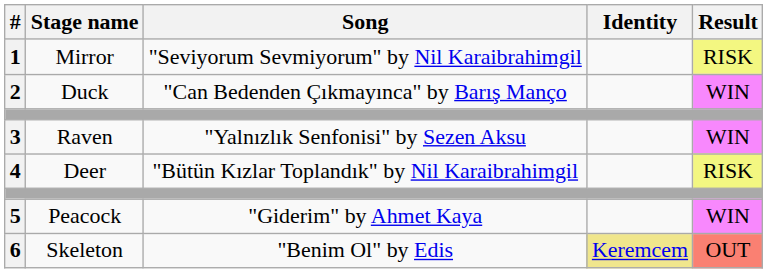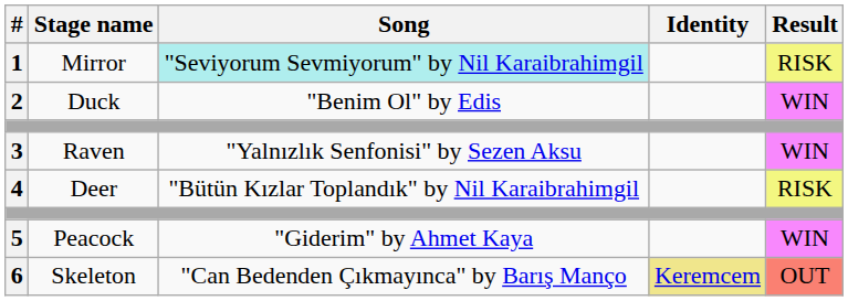1 | Song: no background -> paleturquoise background
2 | Song: "Can Bedenden Çıkmayınca" by Barış Manço -> "Benim Ol" by Edis
6 | Song: "Benim Ol" by Edis -> "Can Bedenden Çıkmayınca" by Barış Manço
